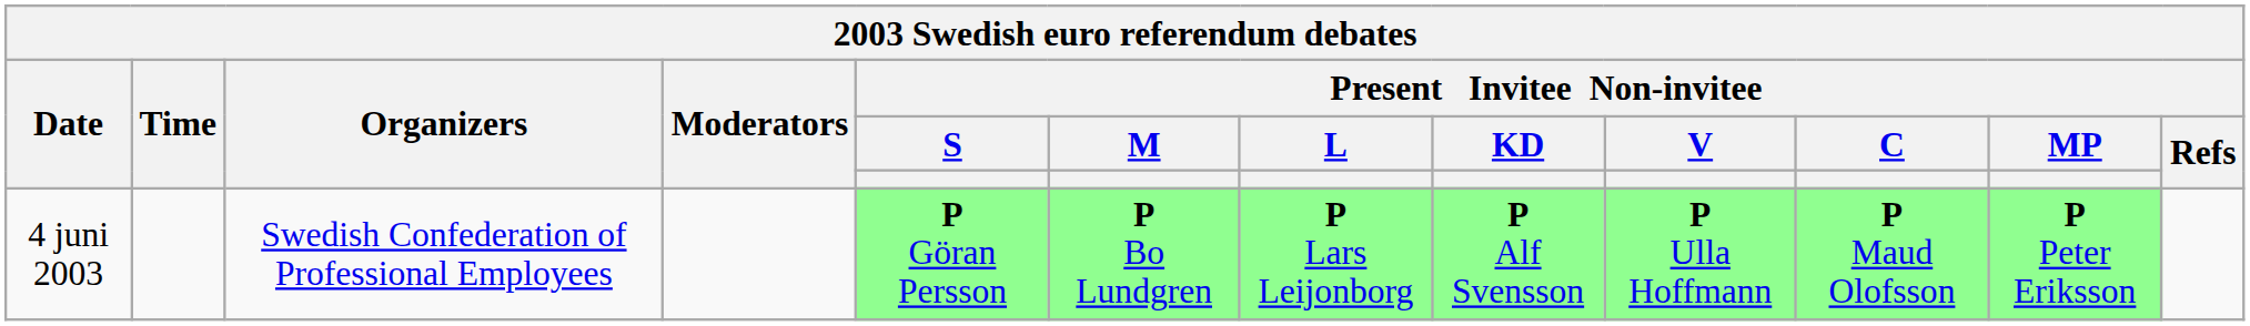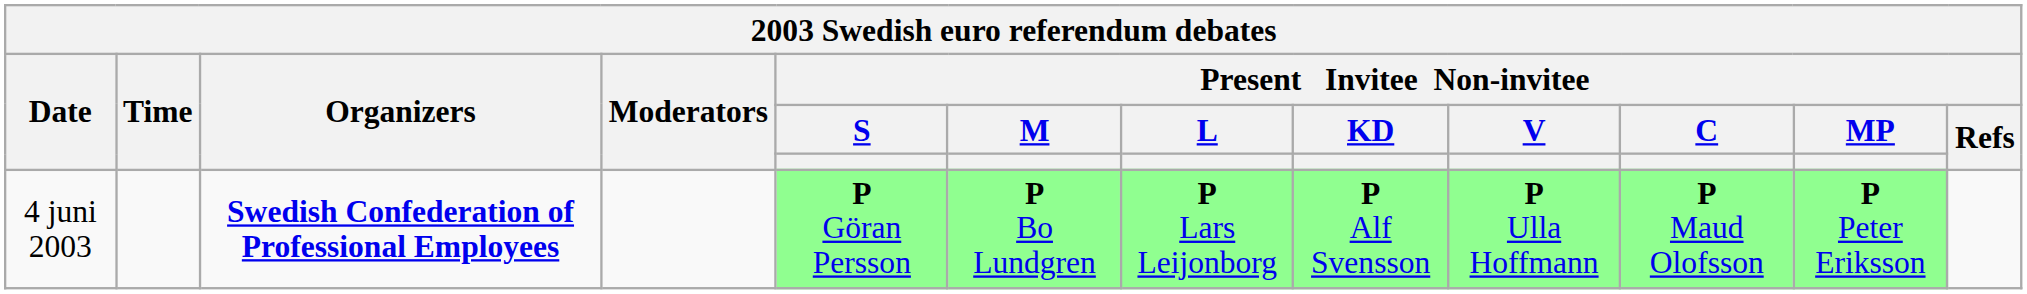4 juni 2003 | Organizers: normal -> bold
